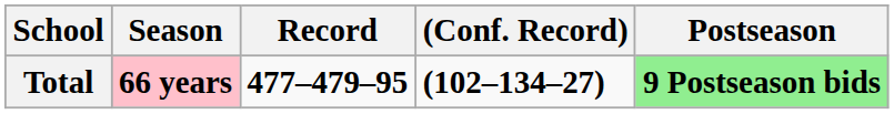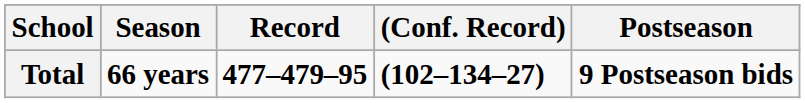row 2 | Season: pink background -> no background
row 2 | Postseason: lightgreen background -> no background
